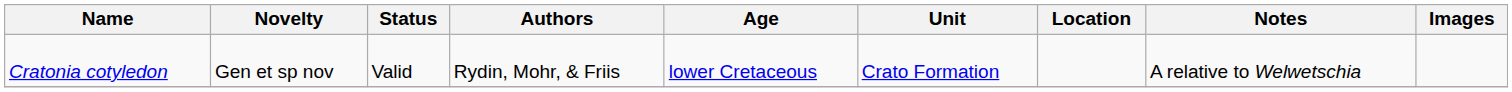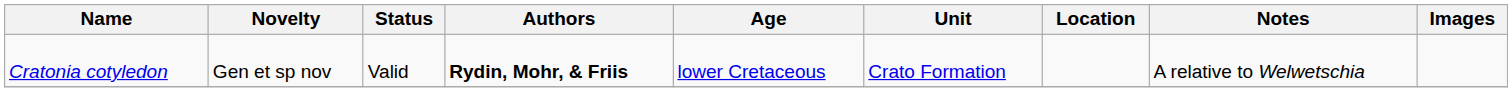Cratonia cotyledon | Authors: normal -> bold
